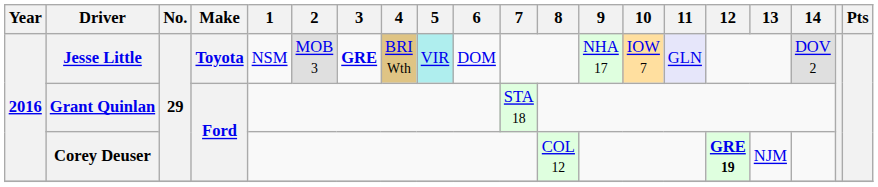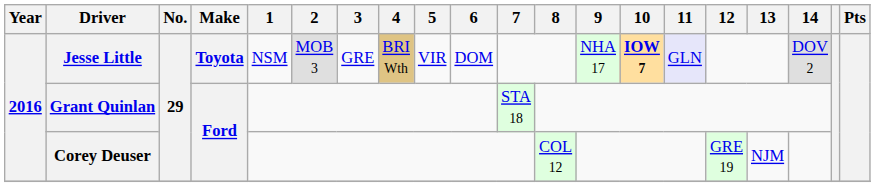Jesse Little | 3: bold -> normal
Jesse Little | 5: paleturquoise background -> no background
Jesse Little | 10: normal -> bold
Corey Deuser | 12: bold -> normal
